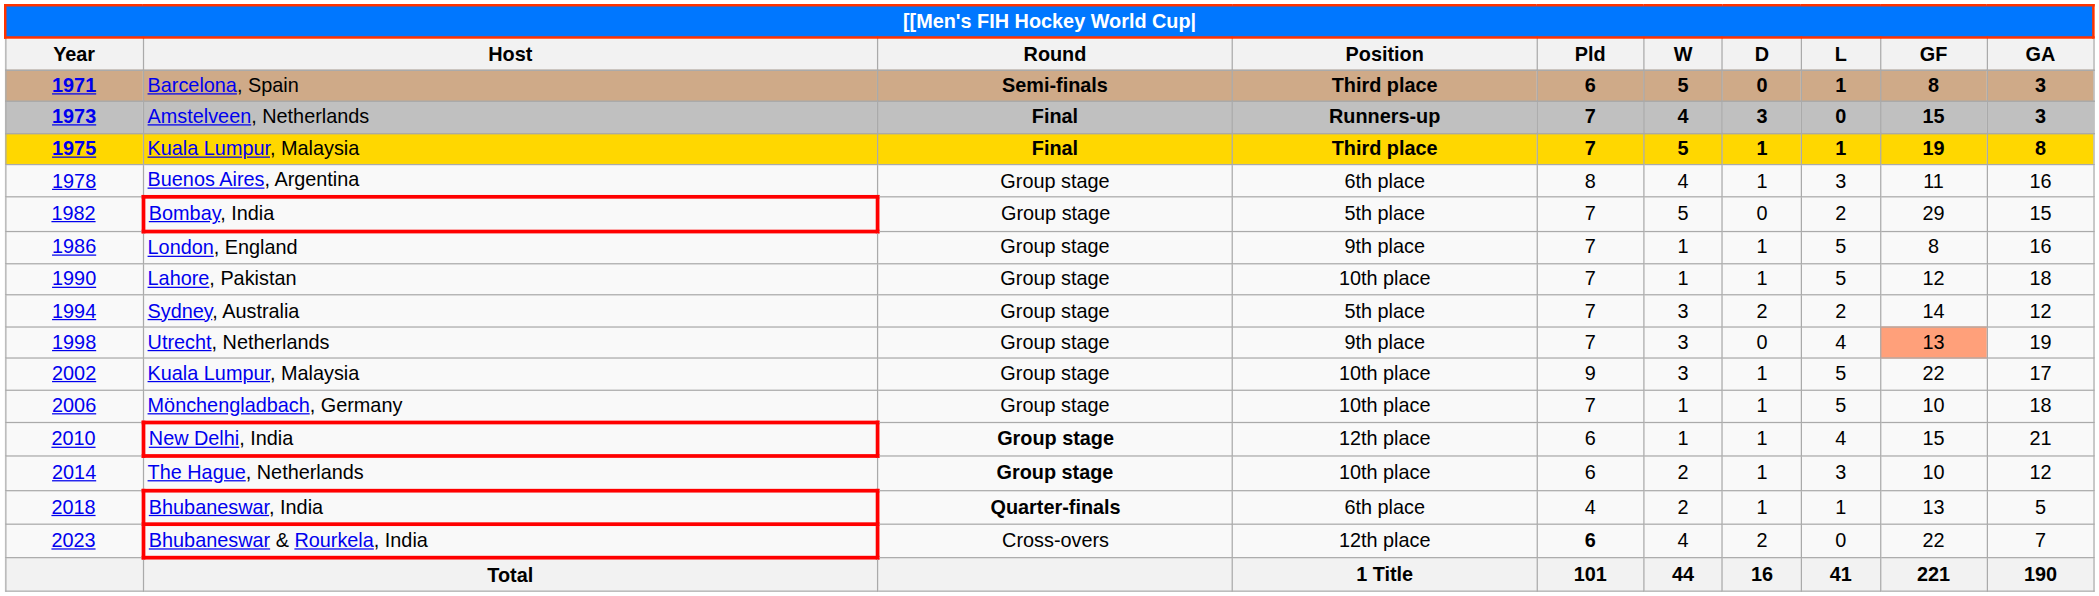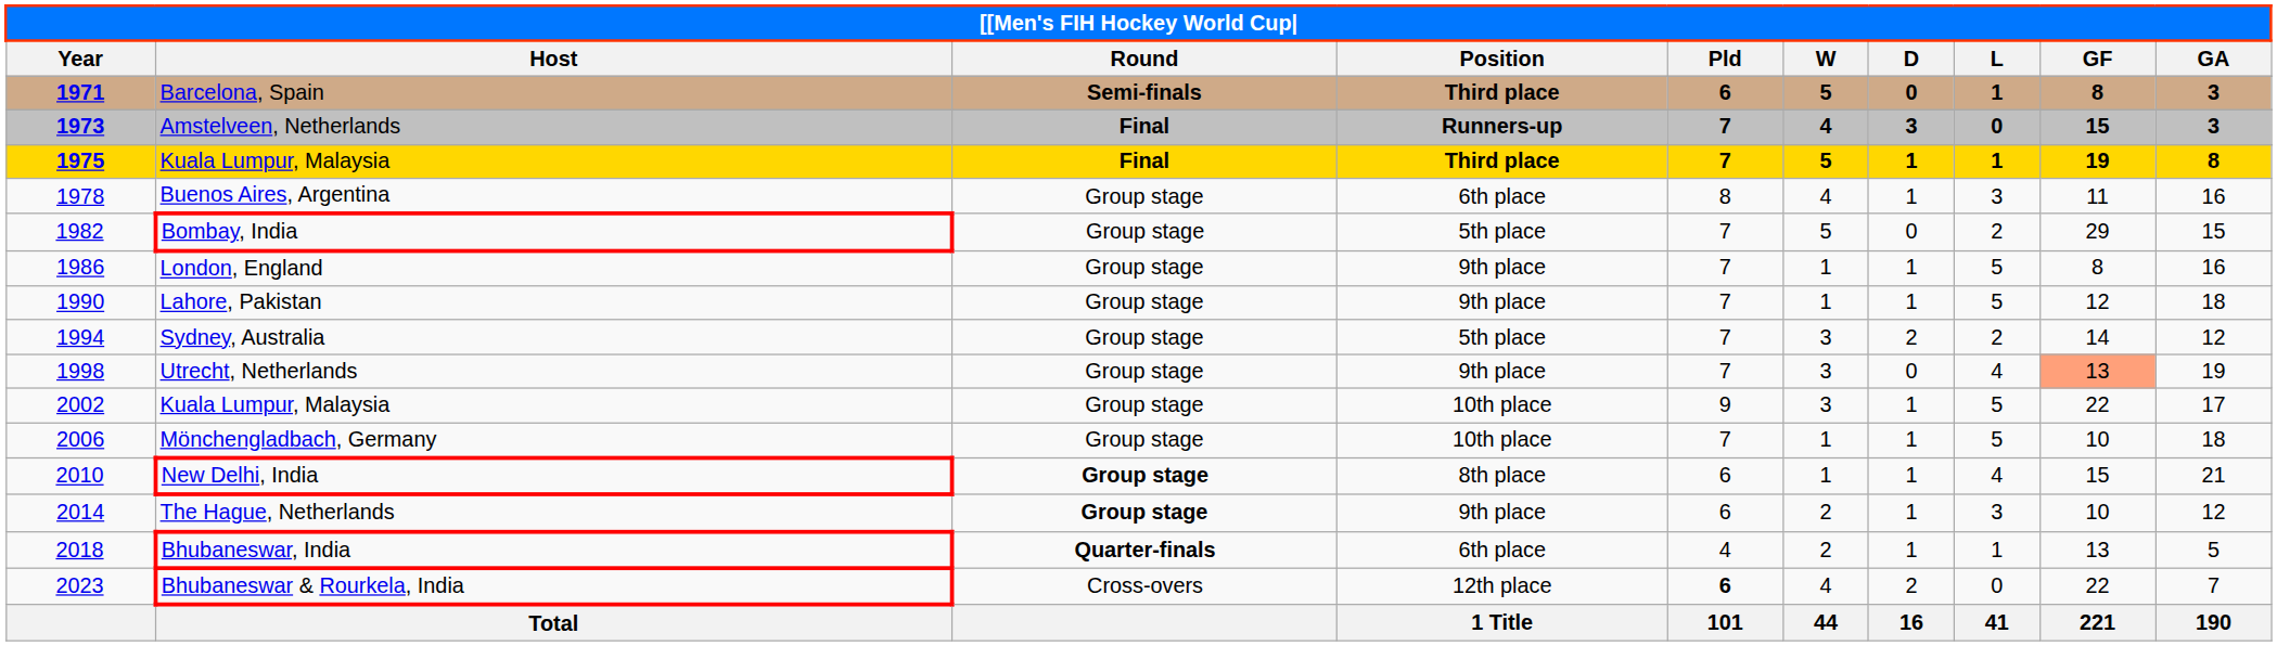Lahore, Pakistan | Position: 10th place -> 9th place
New Delhi, India | Position: 12th place -> 8th place
The Hague, Netherlands | Position: 10th place -> 9th place
